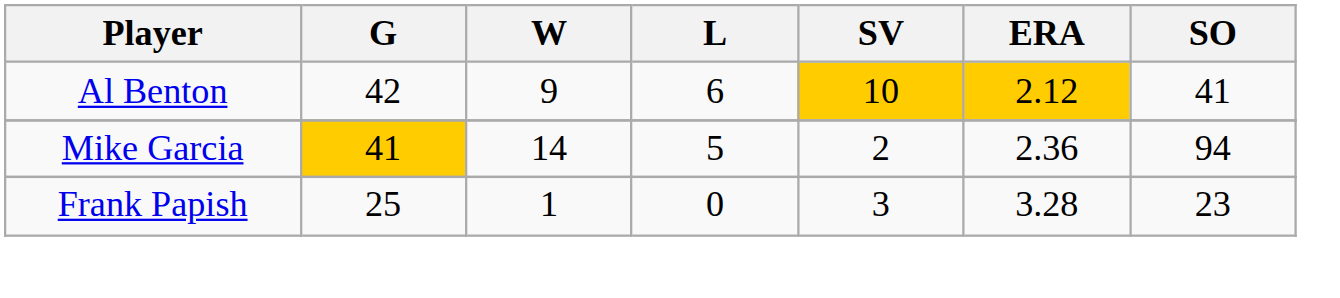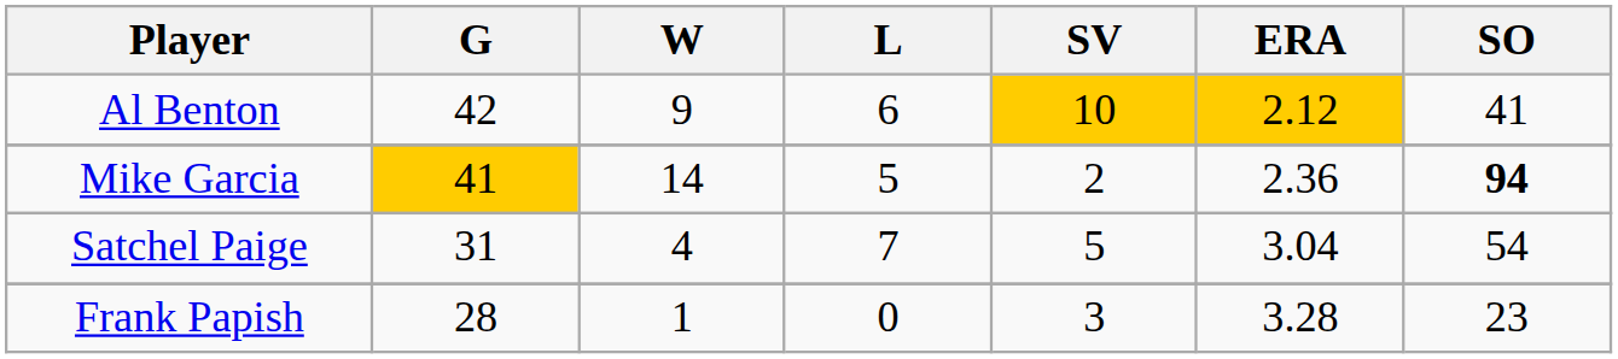Mike Garcia | SO: normal -> bold
+ row: Satchel Paige | 31 | 4 | 7 | 5 | 3.04 | 54
Frank Papish | G: 25 -> 28
